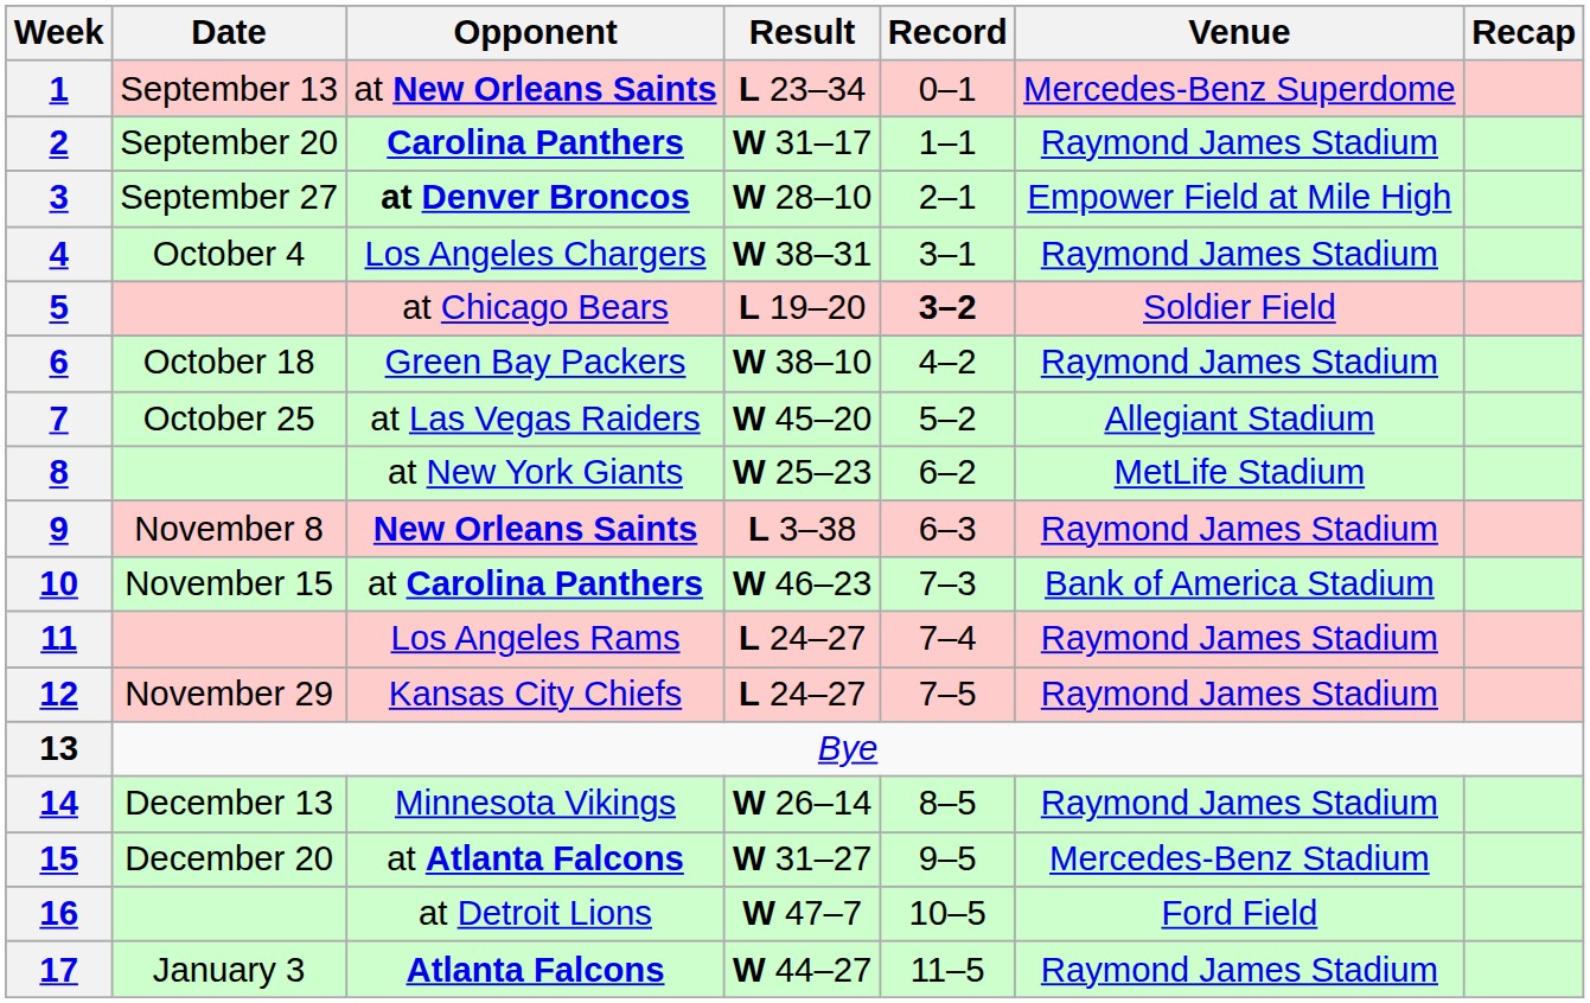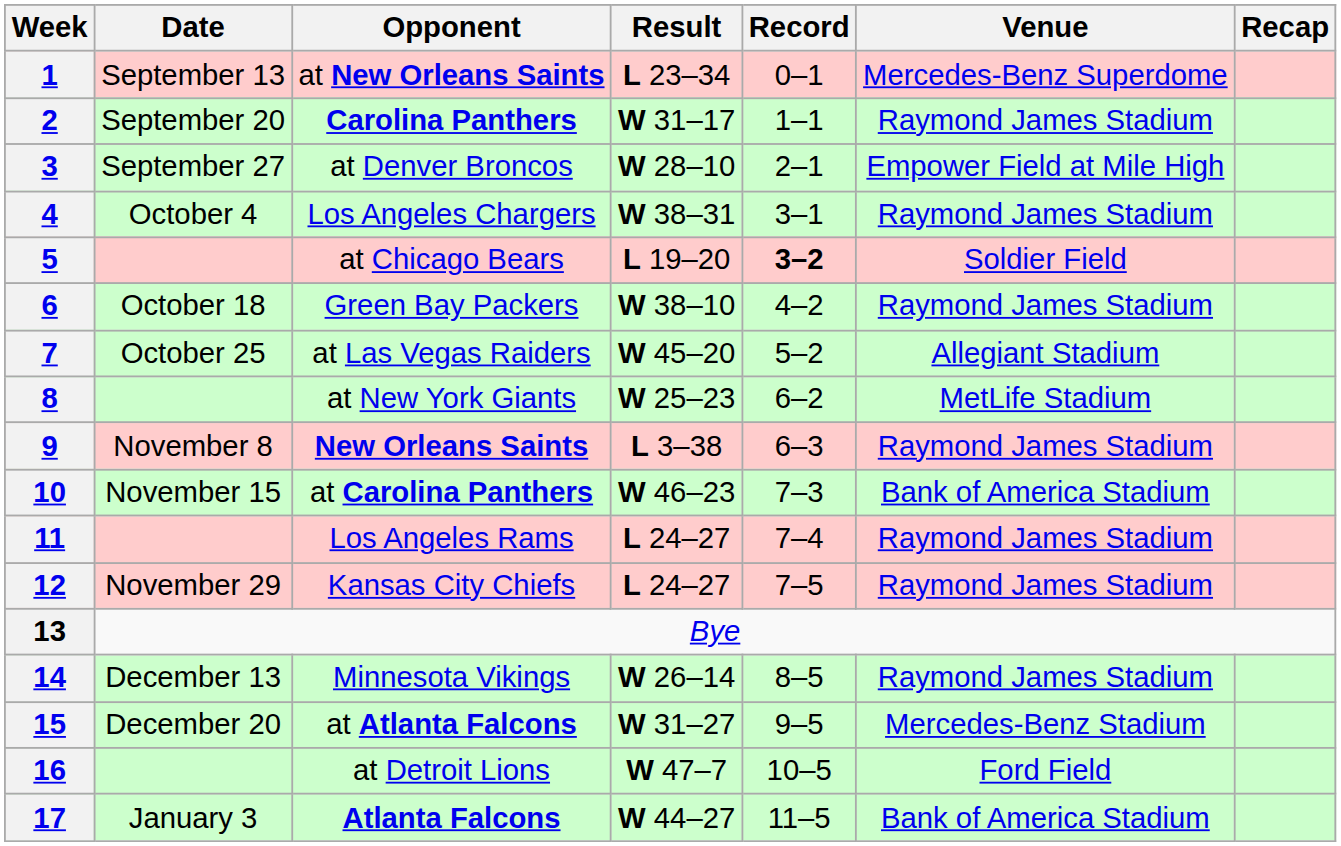3 | Opponent: bold -> normal
17 | Venue: Raymond James Stadium -> Bank of America Stadium
